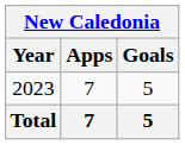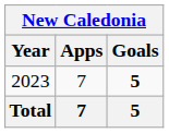2023 | Goals: normal -> bold
